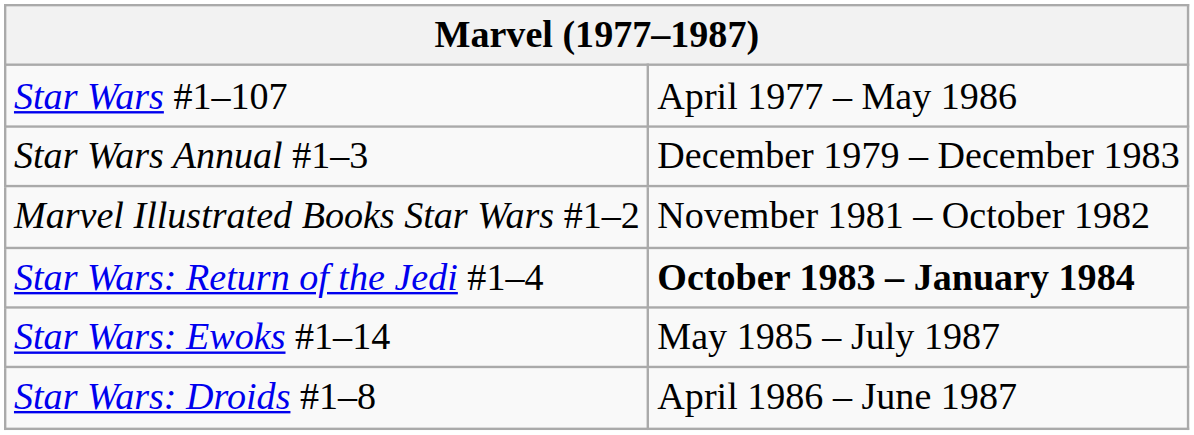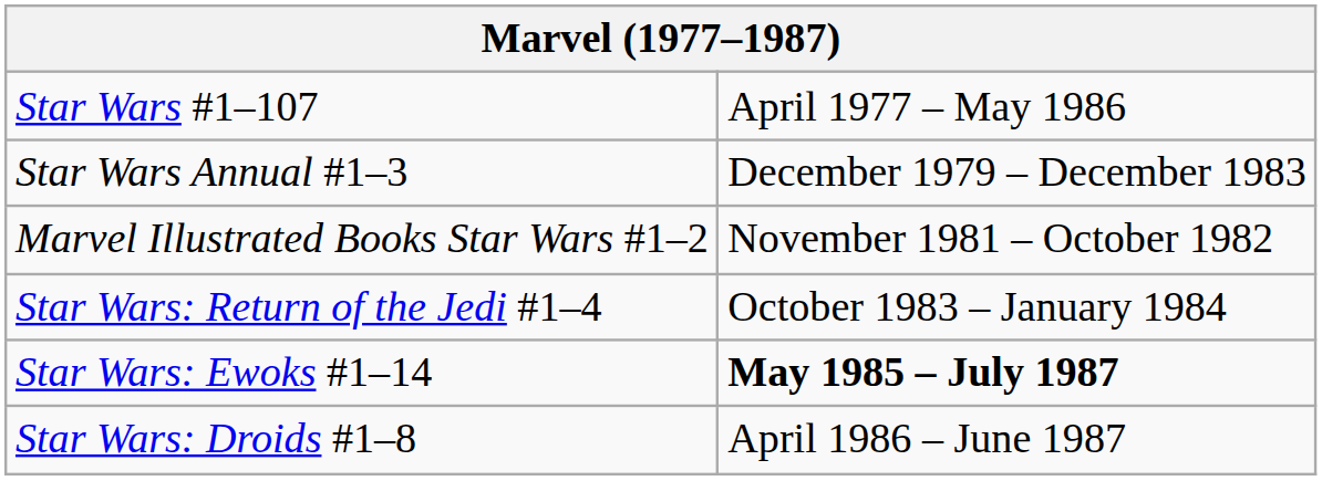Star Wars: Return of the Jedi #1–4 | column 2: bold -> normal
Star Wars: Ewoks #1–14 | column 2: normal -> bold
